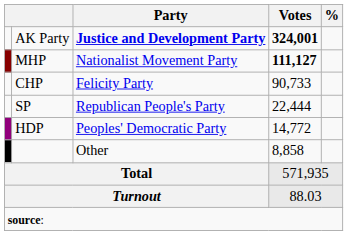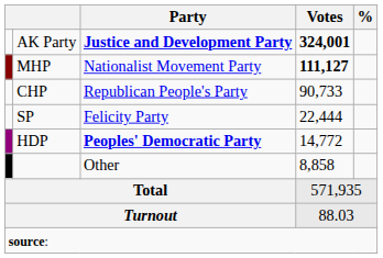CHP | Party: Felicity Party -> Republican People's Party
SP | Party: Republican People's Party -> Felicity Party
HDP | Party: normal -> bold
